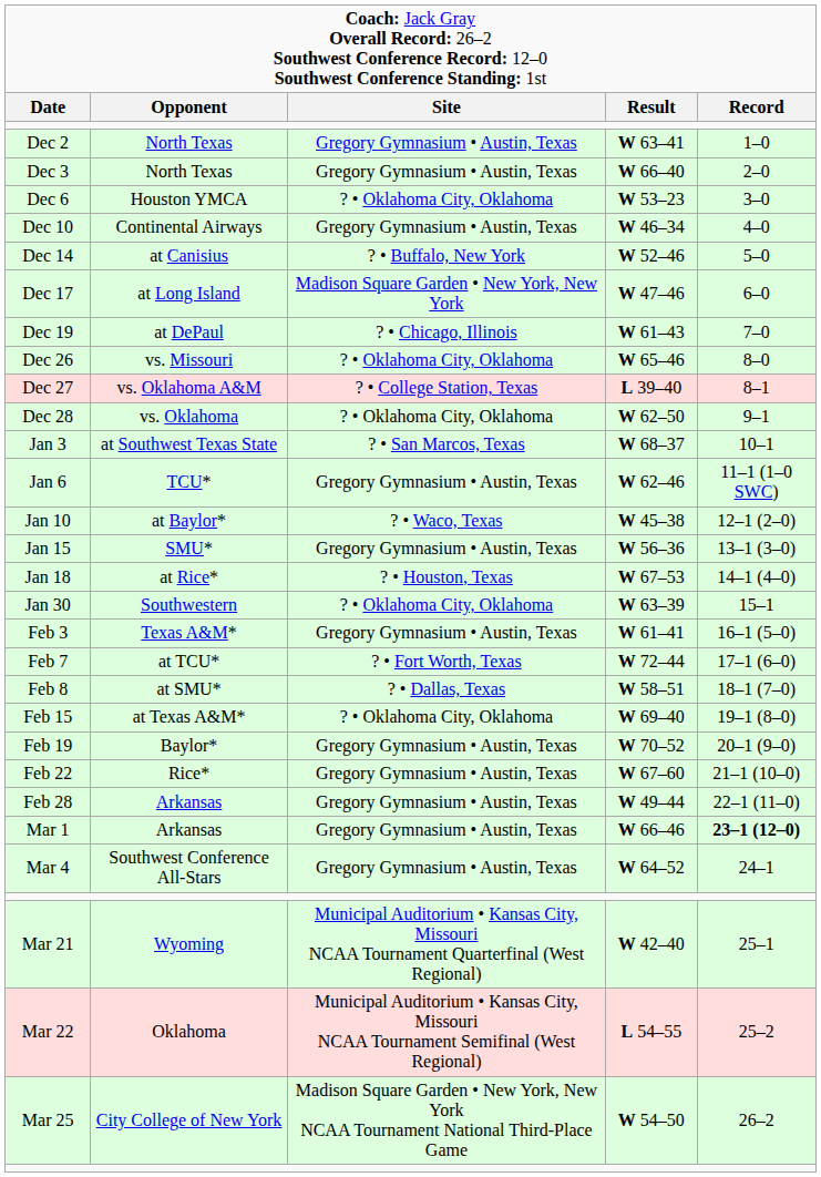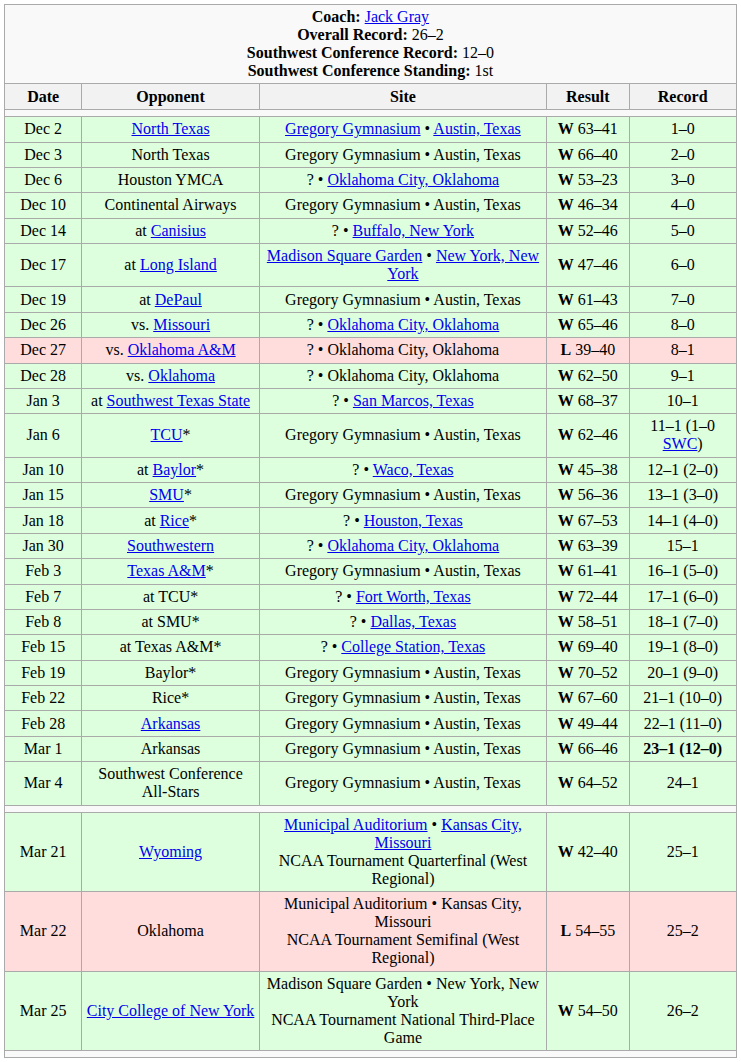Dec 19 | column 3: ? • Chicago, Illinois -> Gregory Gymnasium • Austin, Texas
Dec 27 | column 3: ? • College Station, Texas -> ? • Oklahoma City, Oklahoma
Feb 15 | column 3: ? • Oklahoma City, Oklahoma -> ? • College Station, Texas
